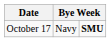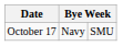October 17 | column 3: bold -> normal
